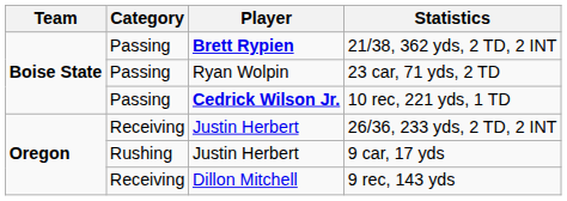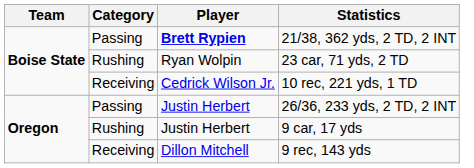23 car, 71 yds, 2 TD | Category: Passing -> Rushing
10 rec, 221 yds, 1 TD | Category: Passing -> Receiving
10 rec, 221 yds, 1 TD | Player: bold -> normal
26/36, 233 yds, 2 TD, 2 INT | Category: Receiving -> Passing
